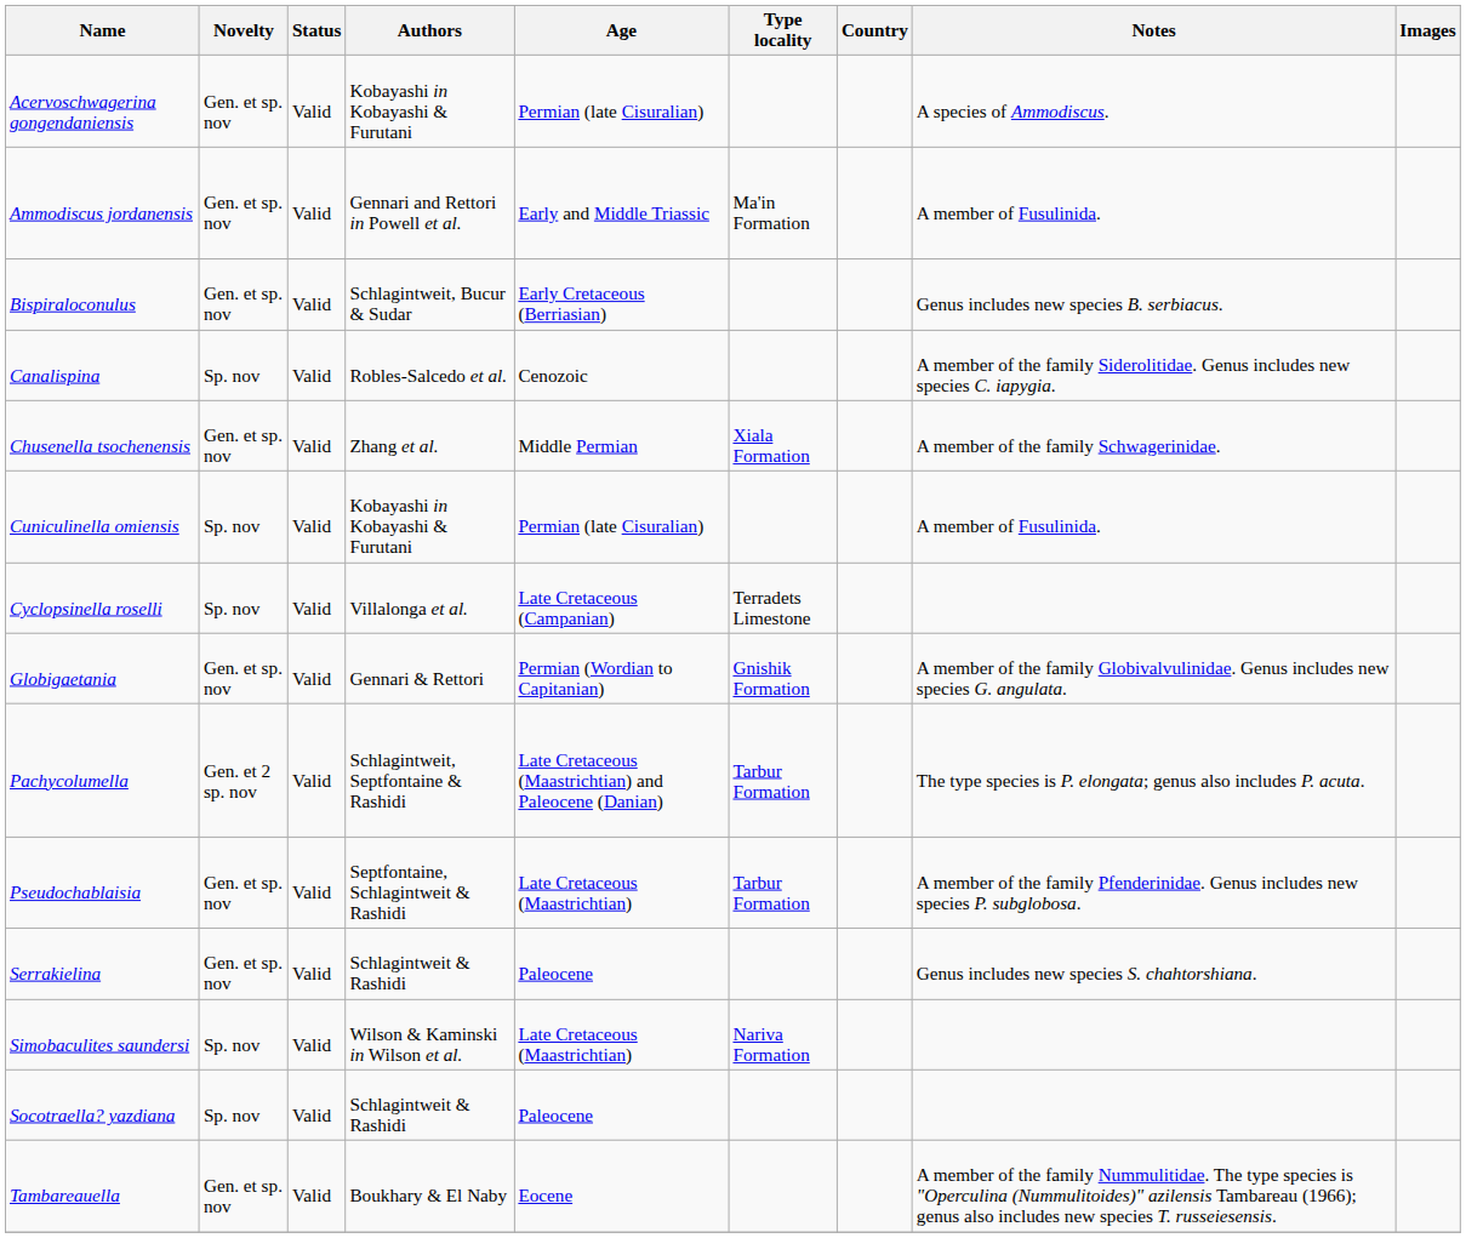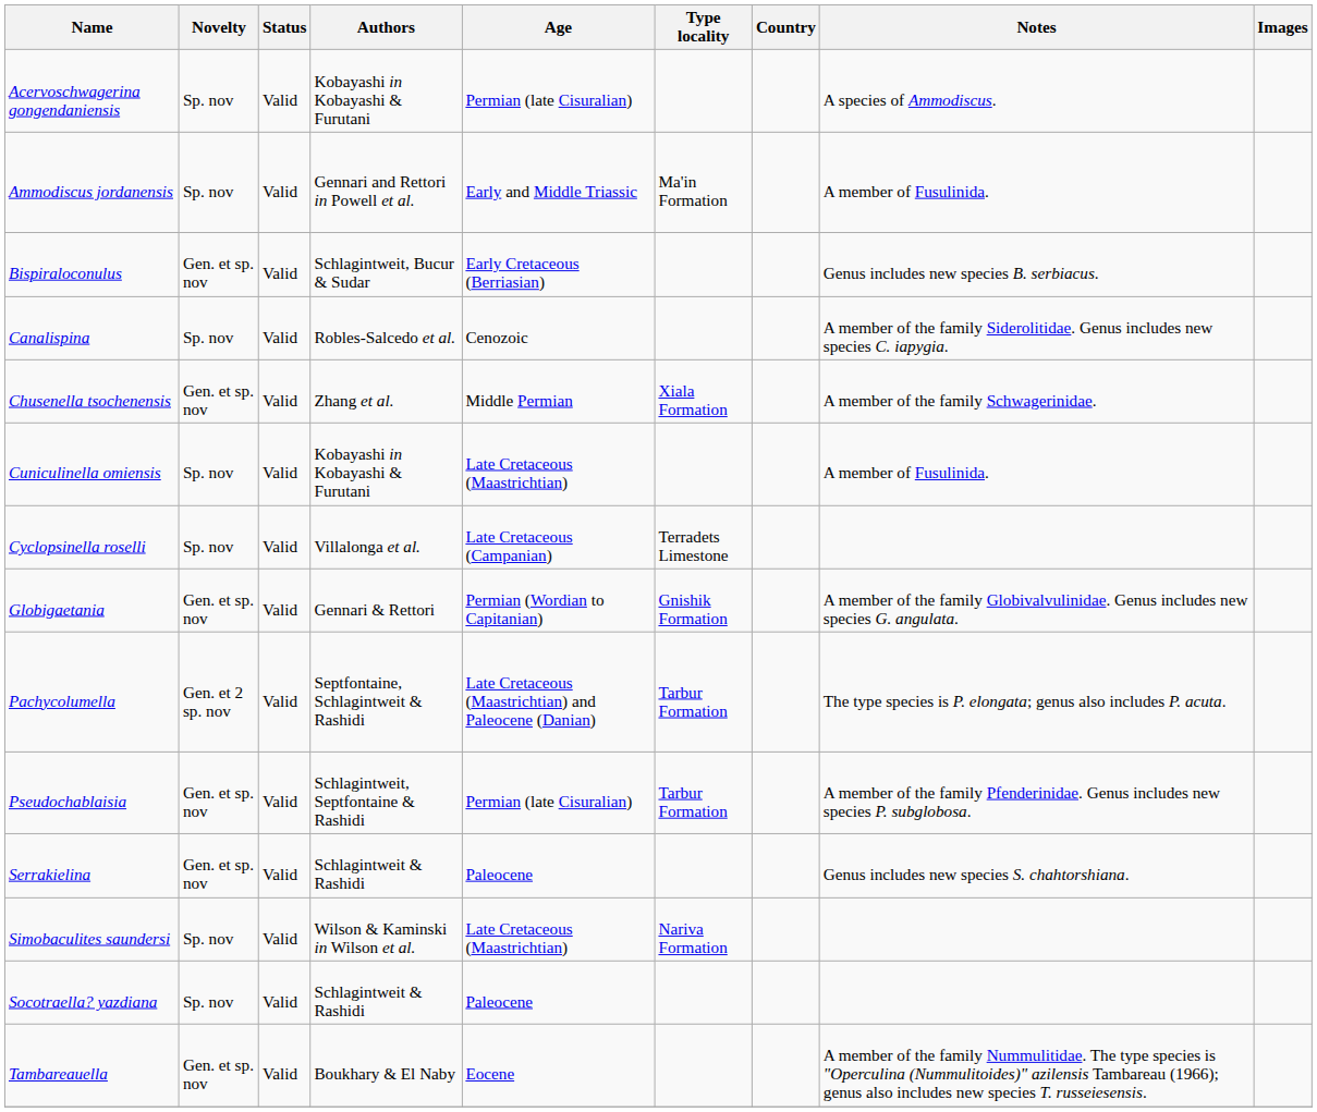Acervoschwagerina gongendaniensis | Novelty: Gen. et sp. nov -> Sp. nov
Ammodiscus jordanensis | Novelty: Gen. et sp. nov -> Sp. nov
Cuniculinella omiensis | Age: Permian (late Cisuralian) -> Late Cretaceous (Maastrichtian)
Pachycolumella | Authors: Schlagintweit, Septfontaine & Rashidi -> Septfontaine, Schlagintweit & Rashidi
Pseudochablaisia | Authors: Septfontaine, Schlagintweit & Rashidi -> Schlagintweit, Septfontaine & Rashidi
Pseudochablaisia | Age: Late Cretaceous (Maastrichtian) -> Permian (late Cisuralian)
